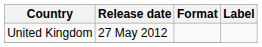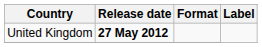United Kingdom | Release date: normal -> bold
